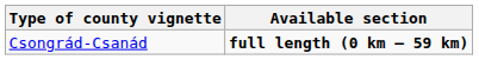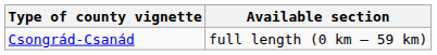Csongrád-Csanád | Available section: bold -> normal
